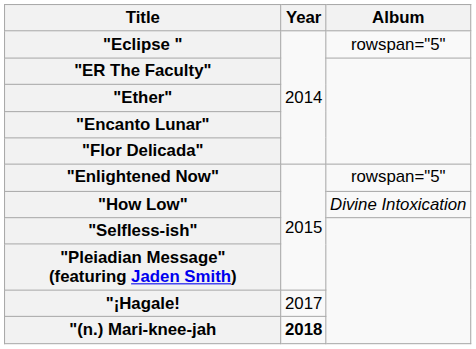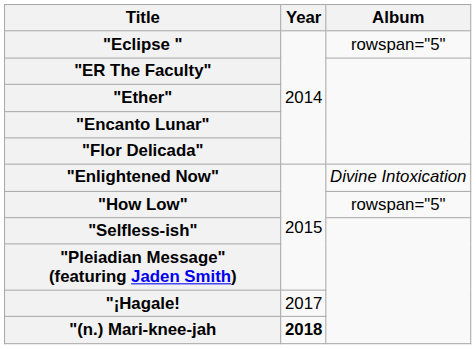"Enlightened Now" | Album: rowspan="5" -> Divine Intoxication
"How Low" | Album: Divine Intoxication -> rowspan="5"
